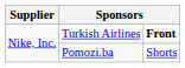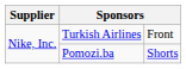Turkish Airlines | column 3: bold -> normal
